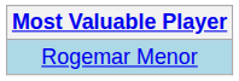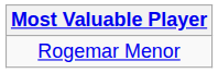row 2 | column 1: lightblue background -> no background
